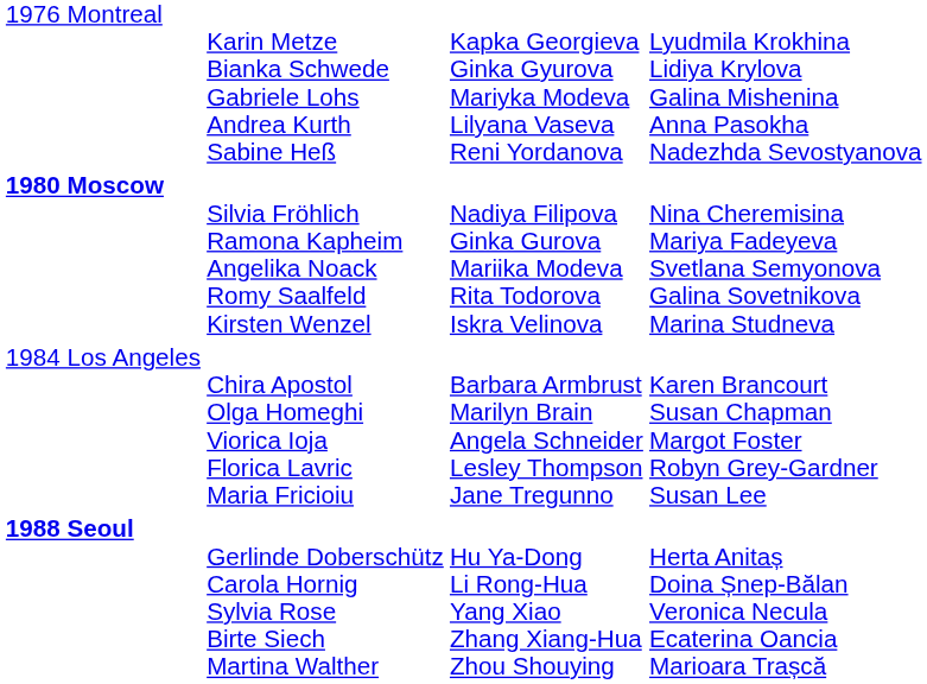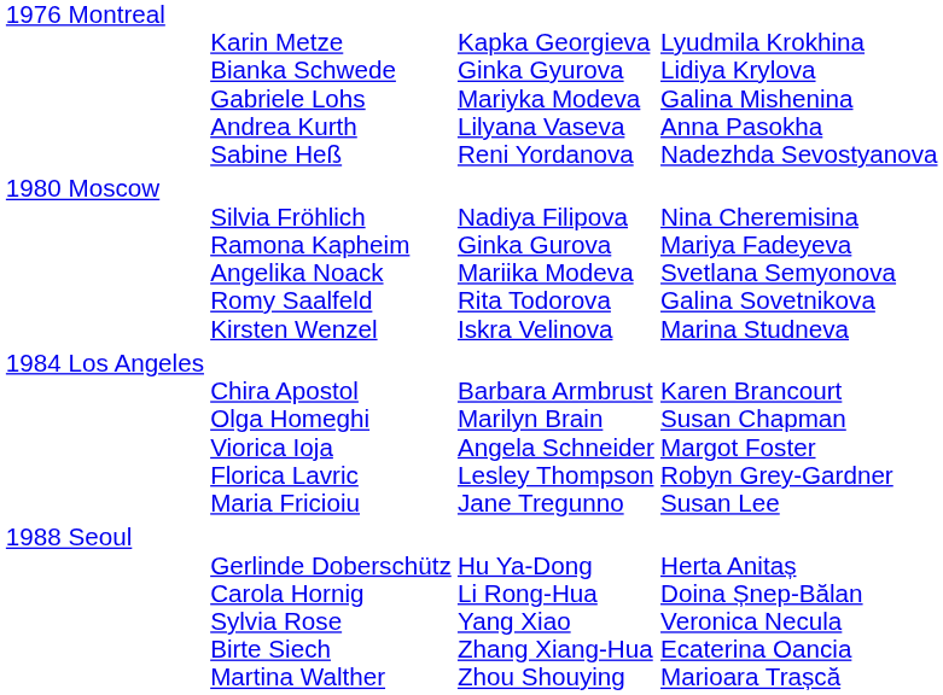1980 Moscow | column 1: bold -> normal
1988 Seoul | column 1: bold -> normal
